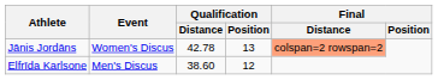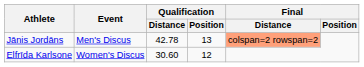Jānis Jordāns | Event: Women's Discus -> Men's Discus
Elfrīda Karlsone | Event: Men's Discus -> Women's Discus
Elfrīda Karlsone | Qualification / Distance: 38.60 -> 30.60
